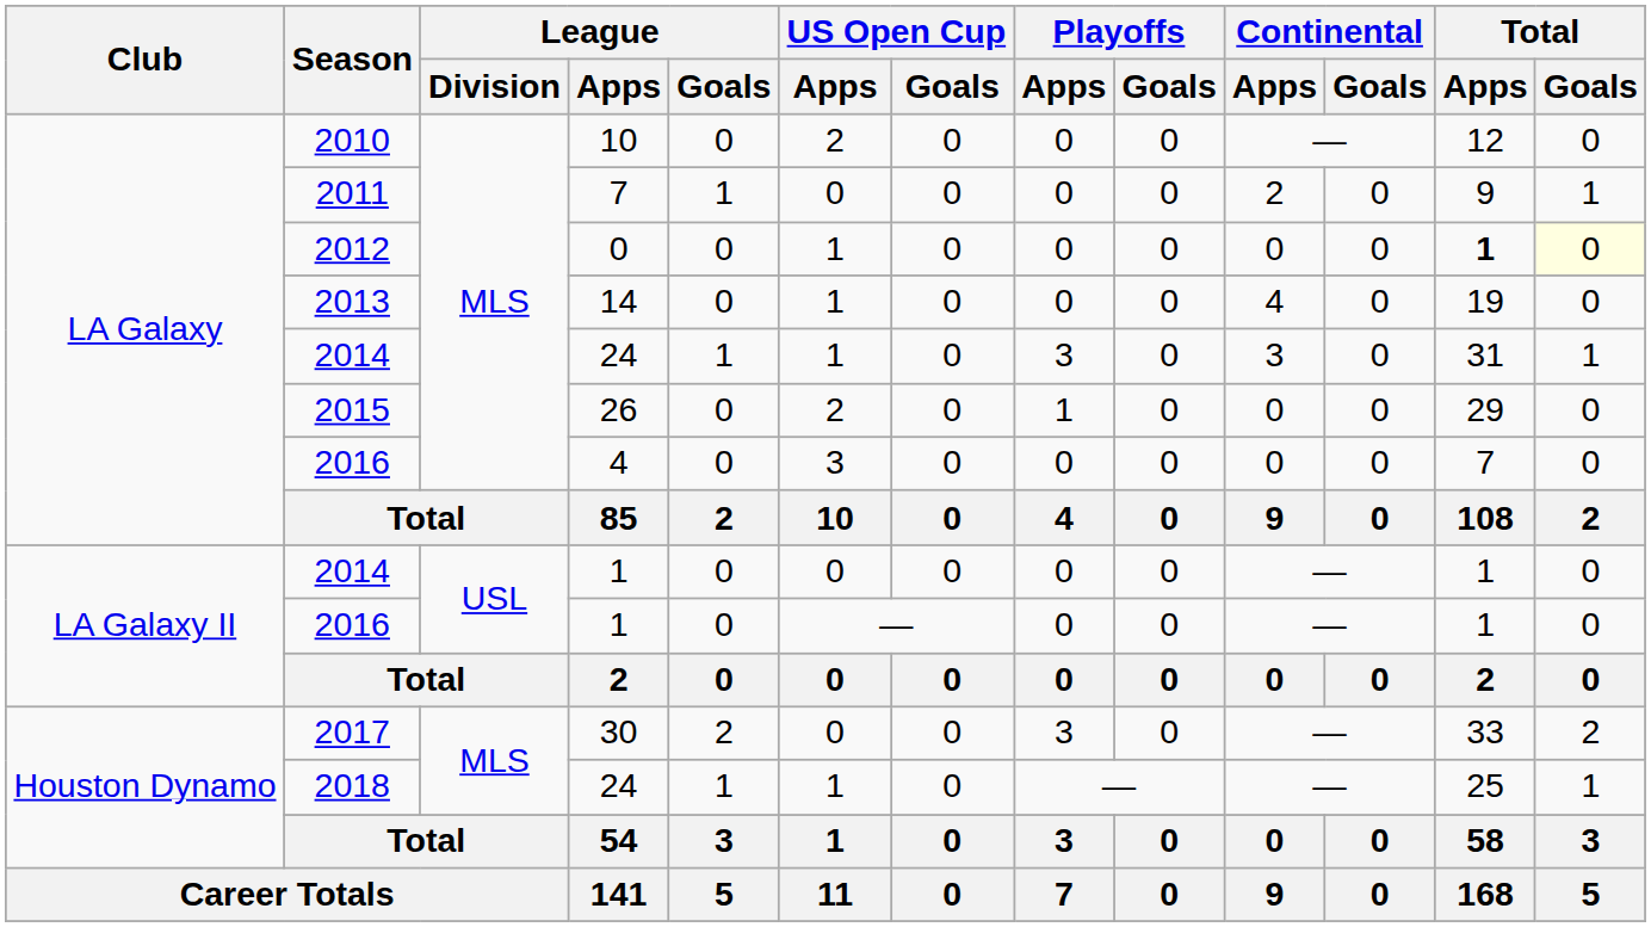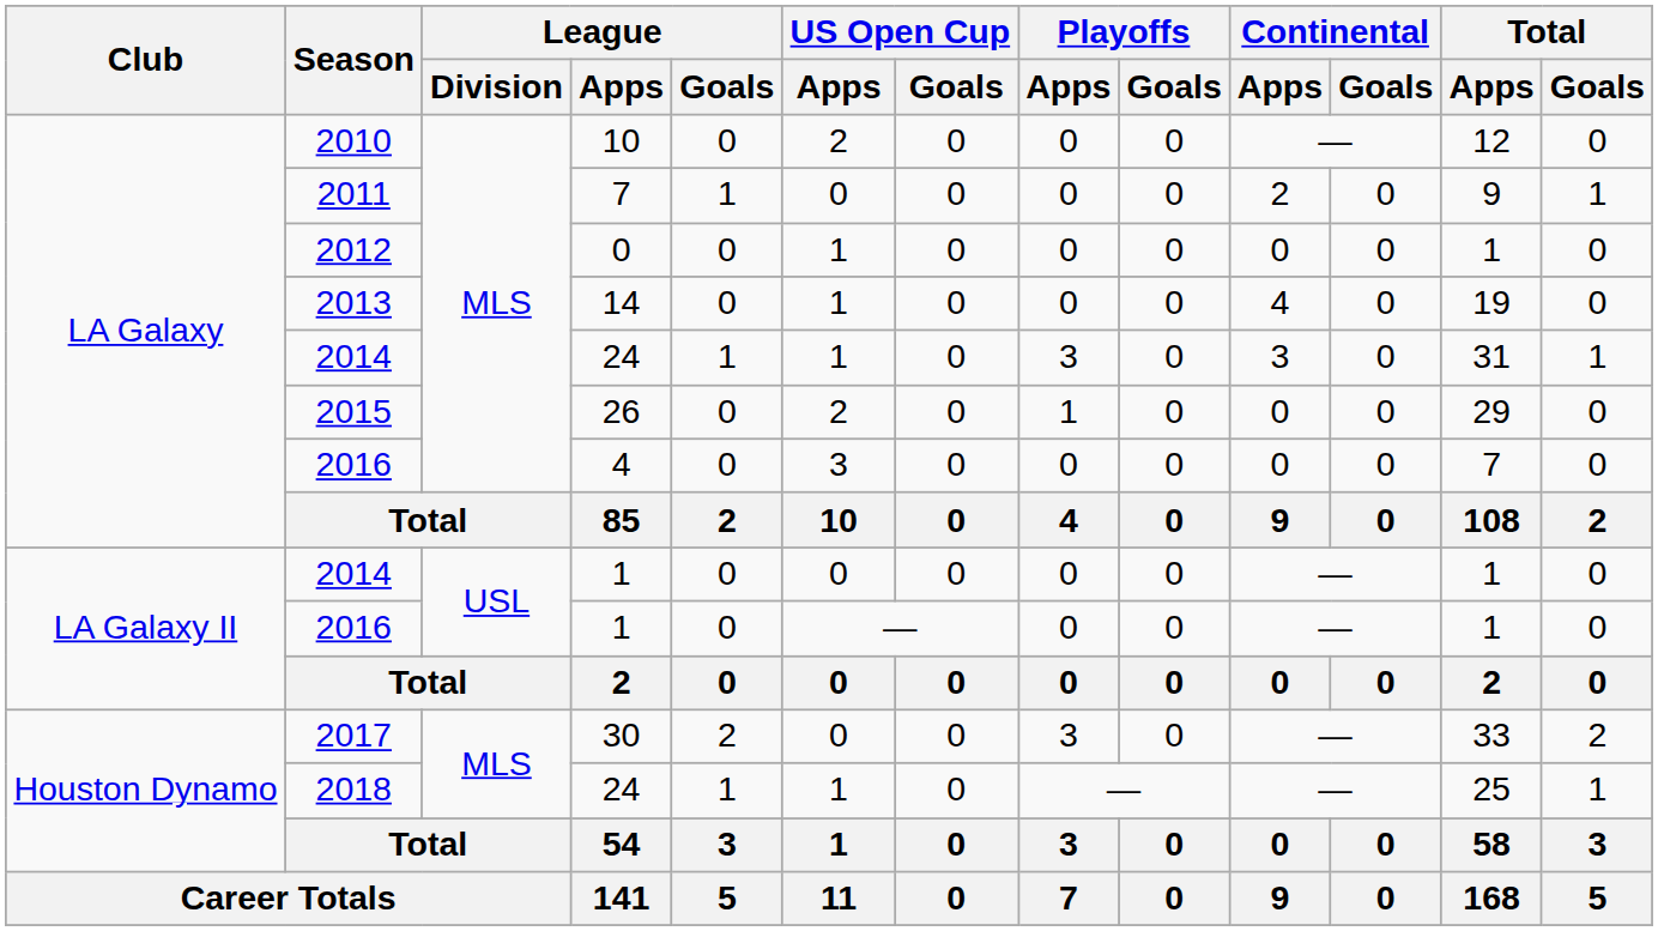2012 | Total / Apps: bold -> normal
2012 | Total / Goals: lightyellow background -> no background
